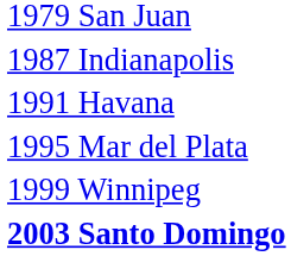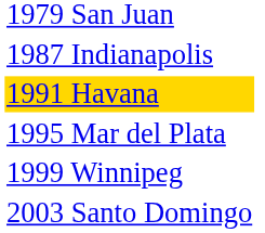1991 Havana | column 1: no background -> gold background
2003 Santo Domingo | column 1: bold -> normal
